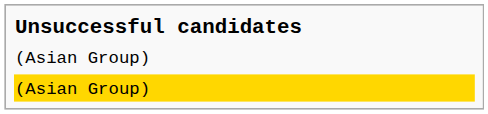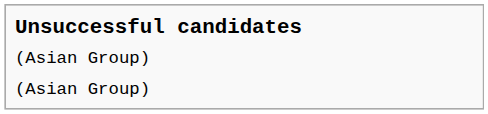row 3 | column 1: gold background -> no background
